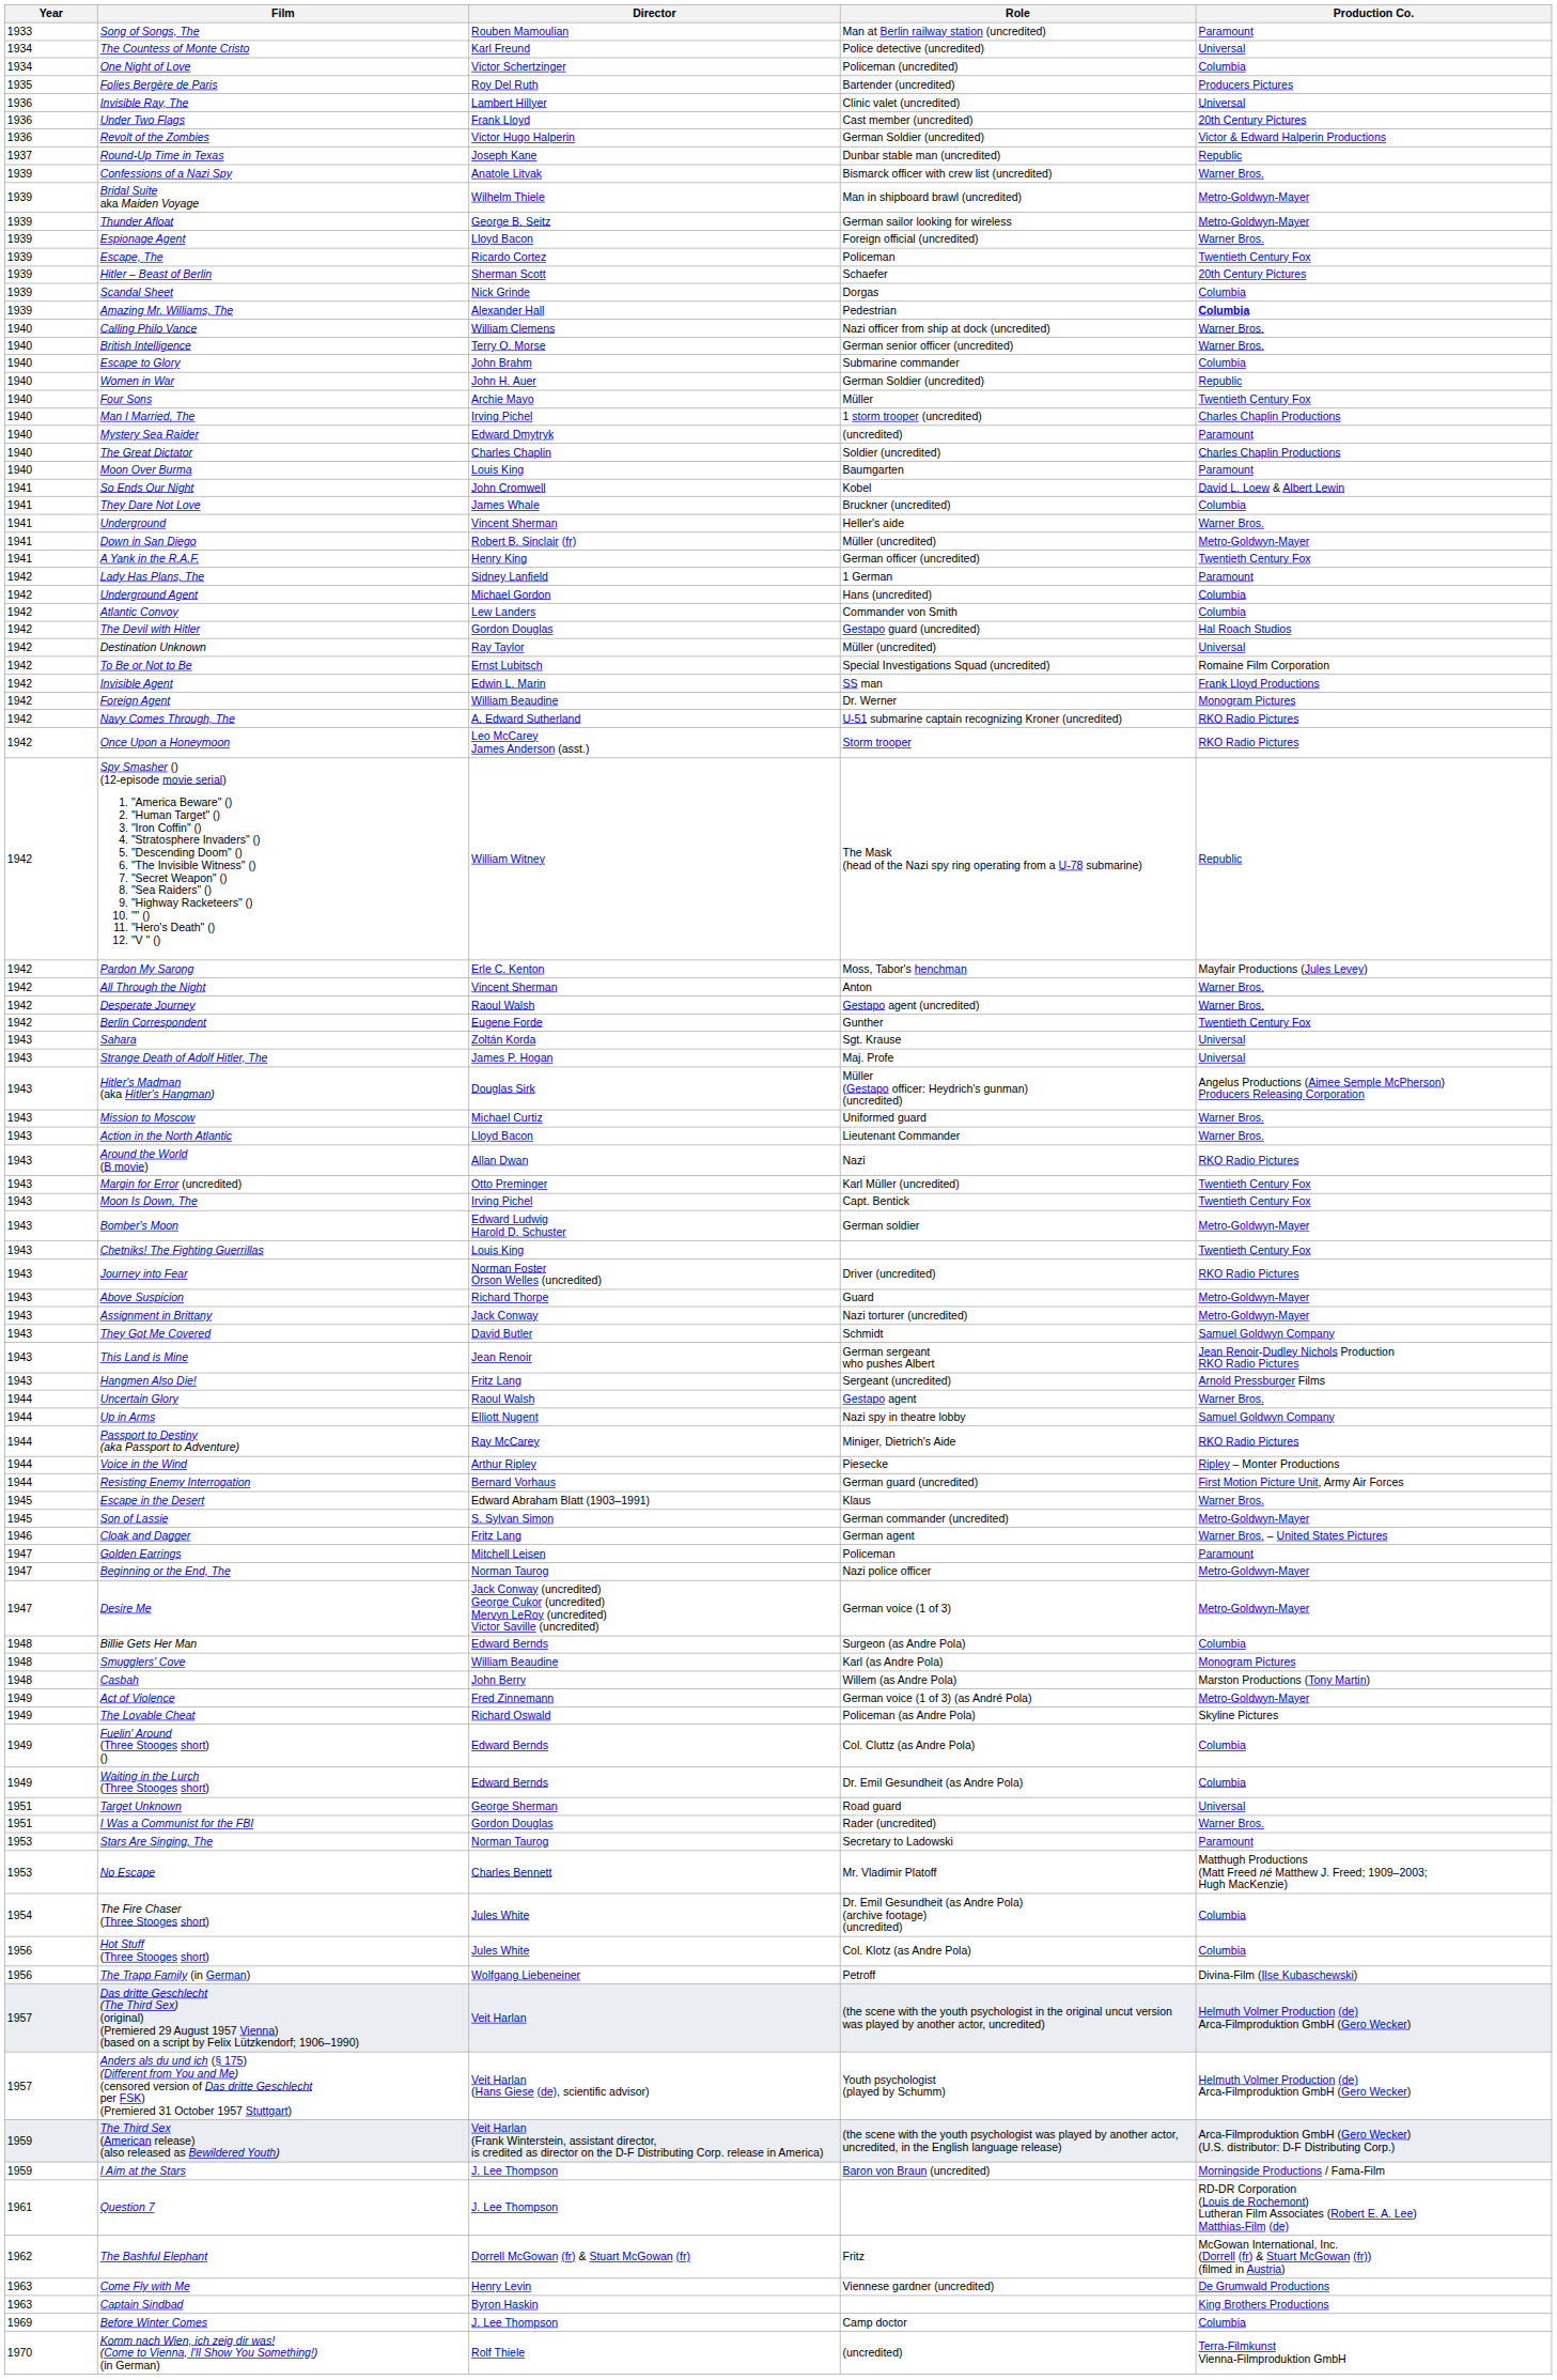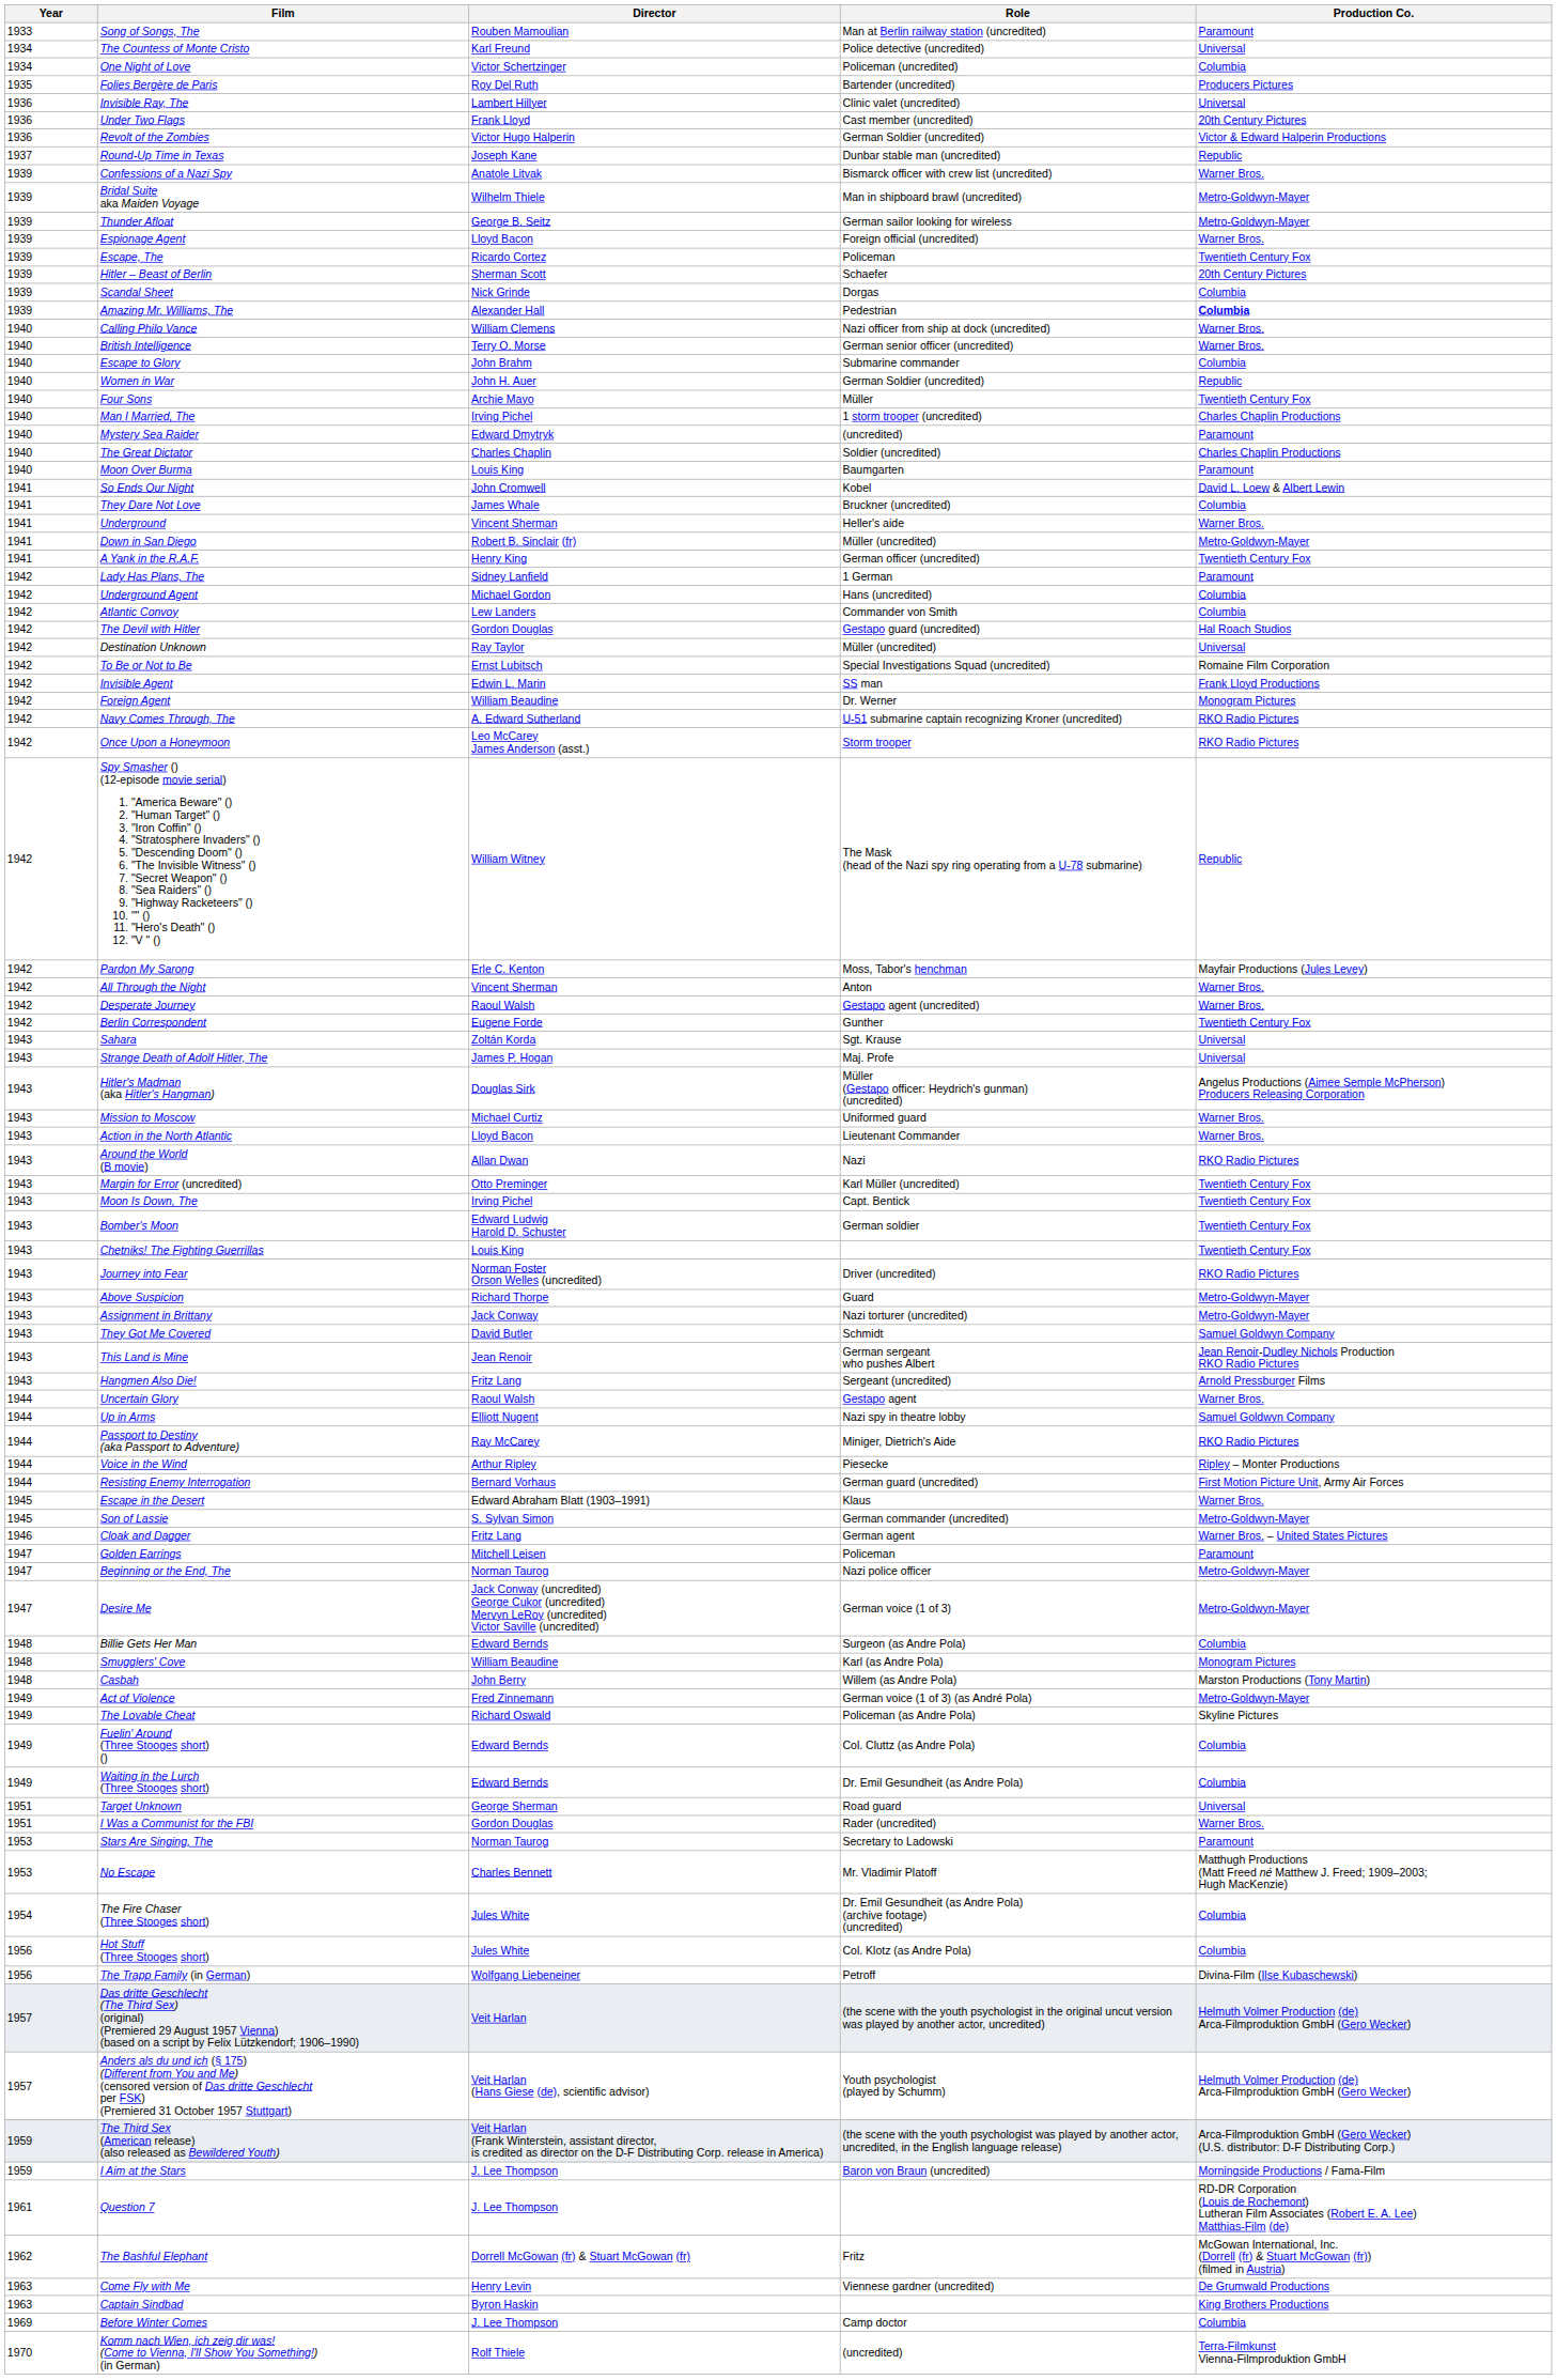Bomber's Moon | Production Co.: Metro-Goldwyn-Mayer -> Twentieth Century Fox
